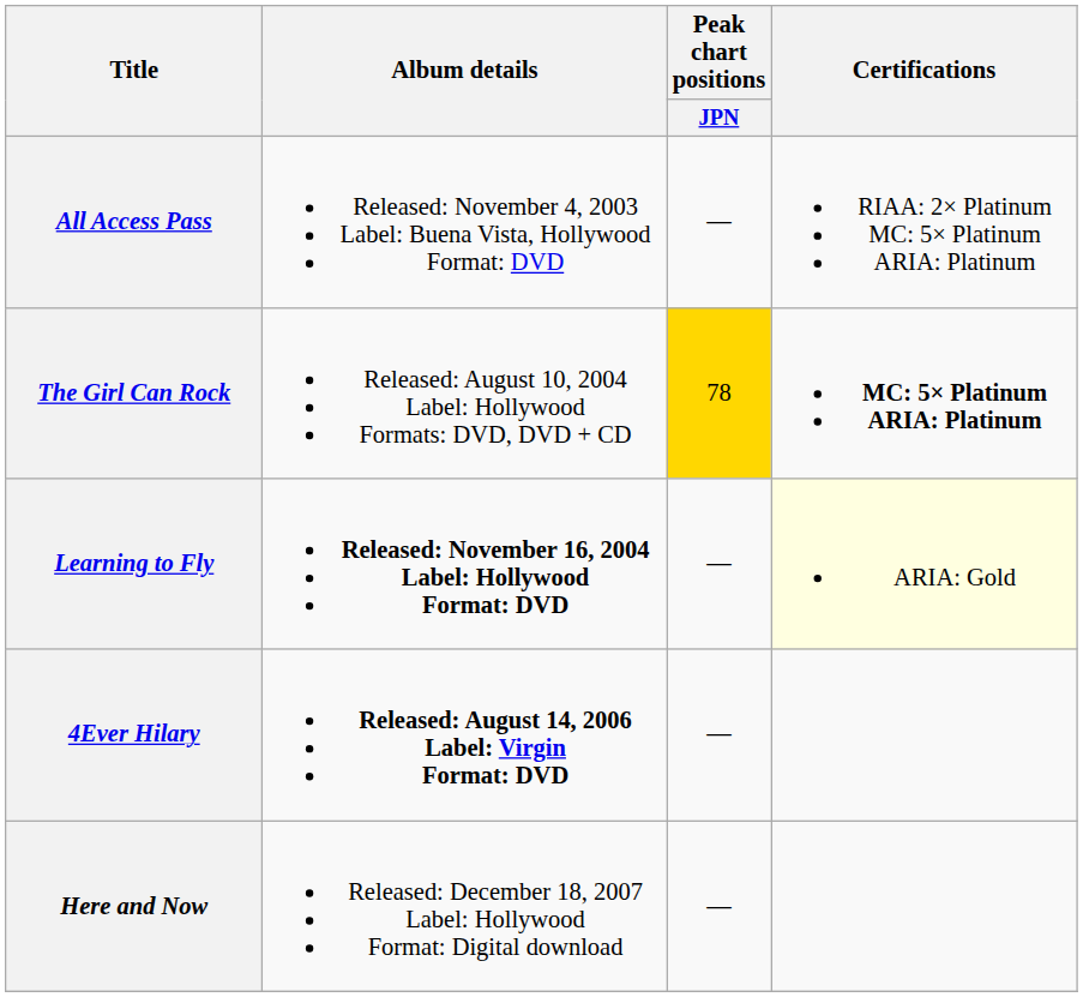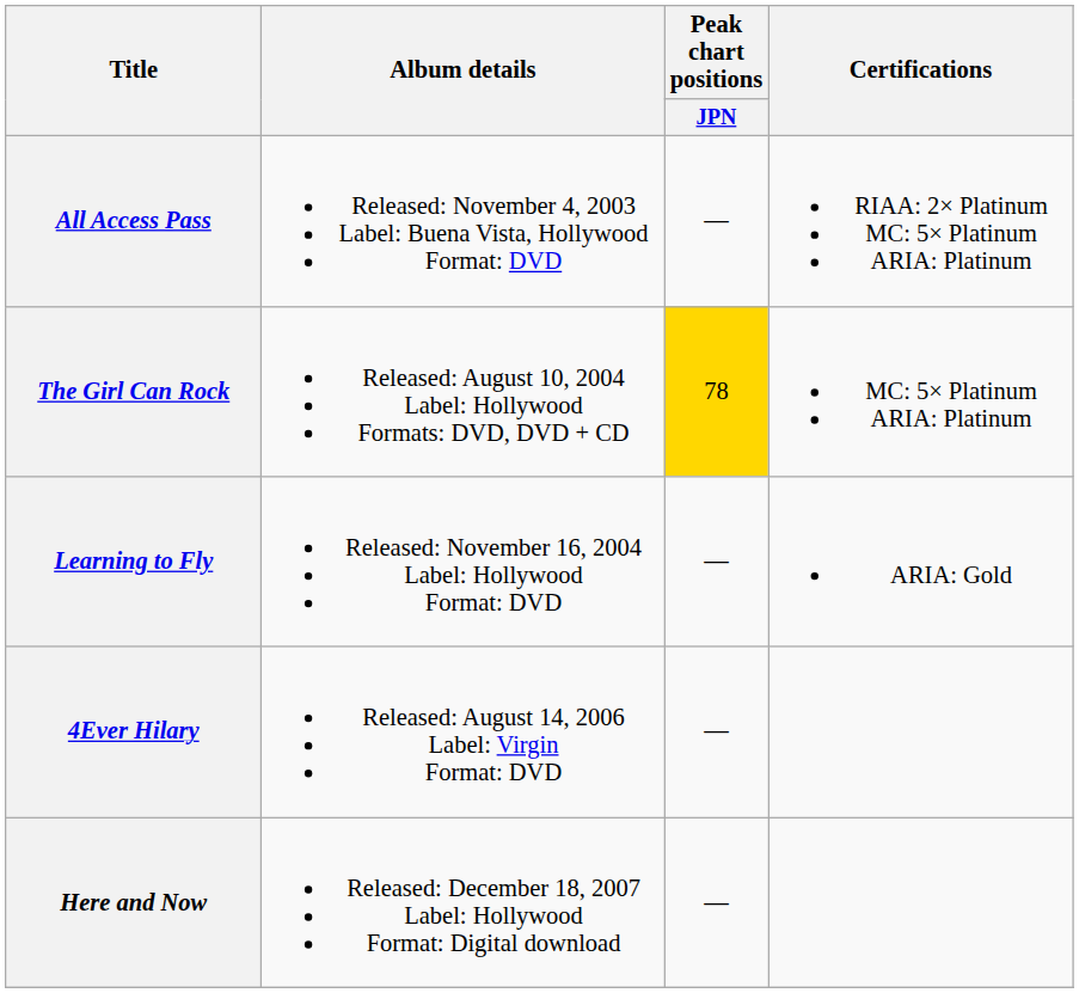The Girl Can Rock | Certifications: bold -> normal
Learning to Fly | Album details: bold -> normal
Learning to Fly | Certifications: lightyellow background -> no background
4Ever Hilary | Album details: bold -> normal
